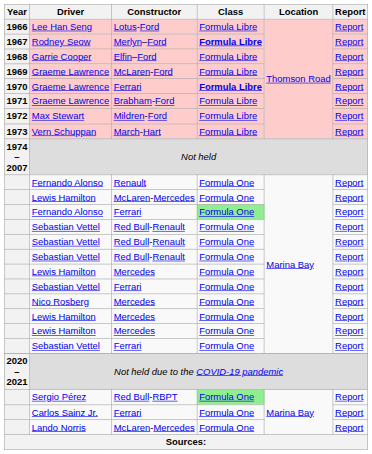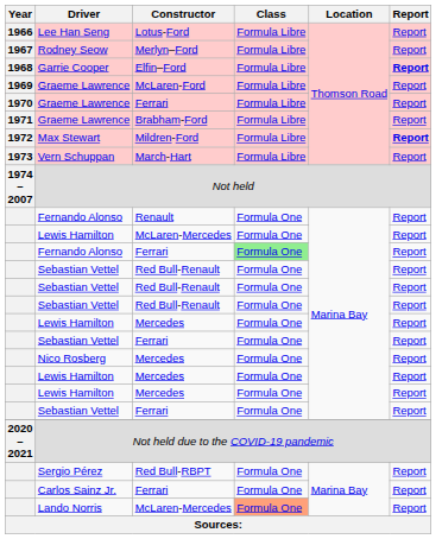Rodney Seow | Class: bold -> normal
Garrie Cooper | Report: normal -> bold
Graeme Lawrence / Ferrari | Class: bold -> normal
Max Stewart | Report: normal -> bold
Sergio Pérez | Class: lightgreen background -> no background
Lando Norris | Class: no background -> lightsalmon background
